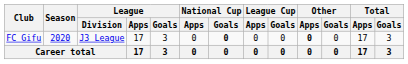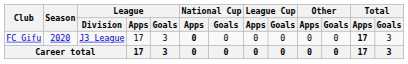FC Gifu | National Cup / Apps: normal -> bold
FC Gifu | National Cup / Goals: bold -> normal
FC Gifu | Other / Apps: bold -> normal
FC Gifu | Total / Apps: normal -> bold
